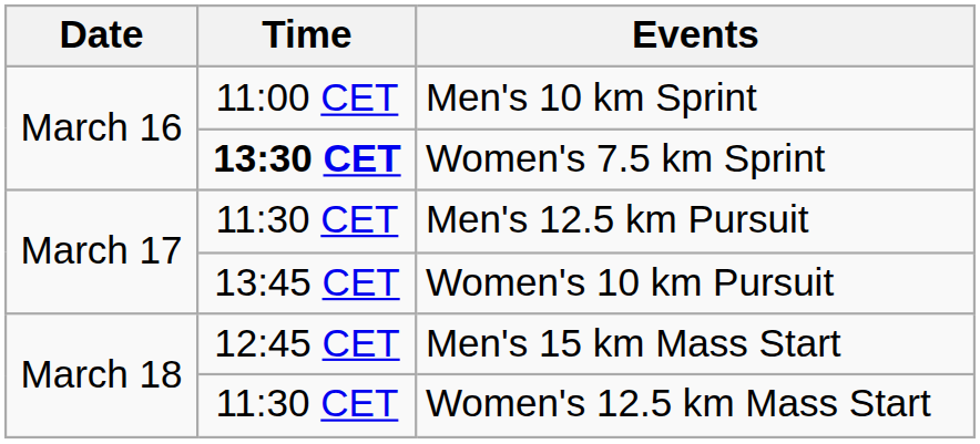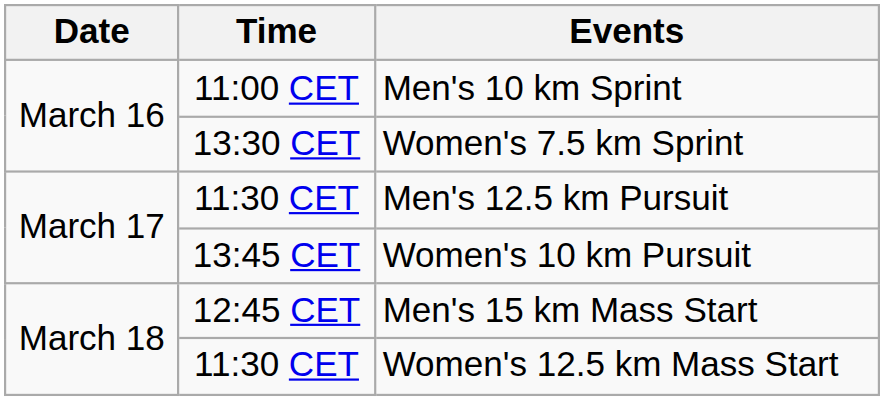Women's 7.5 km Sprint | Time: bold -> normal
